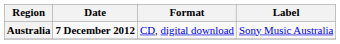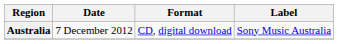Australia | Date: bold -> normal
